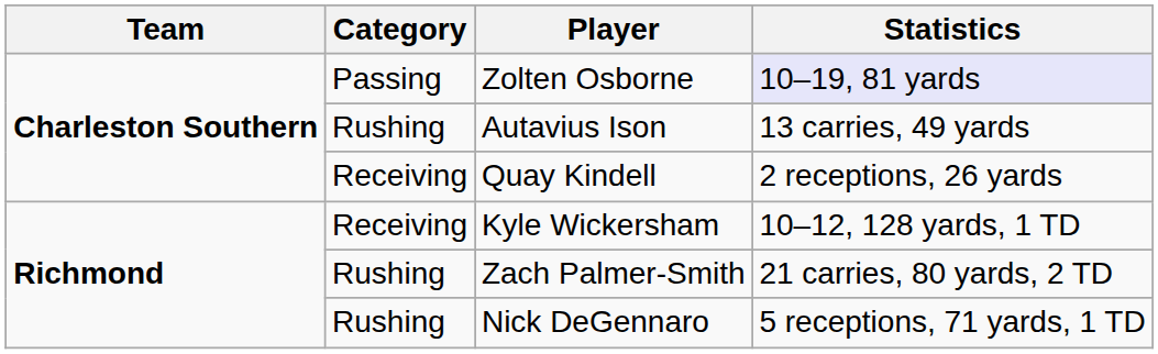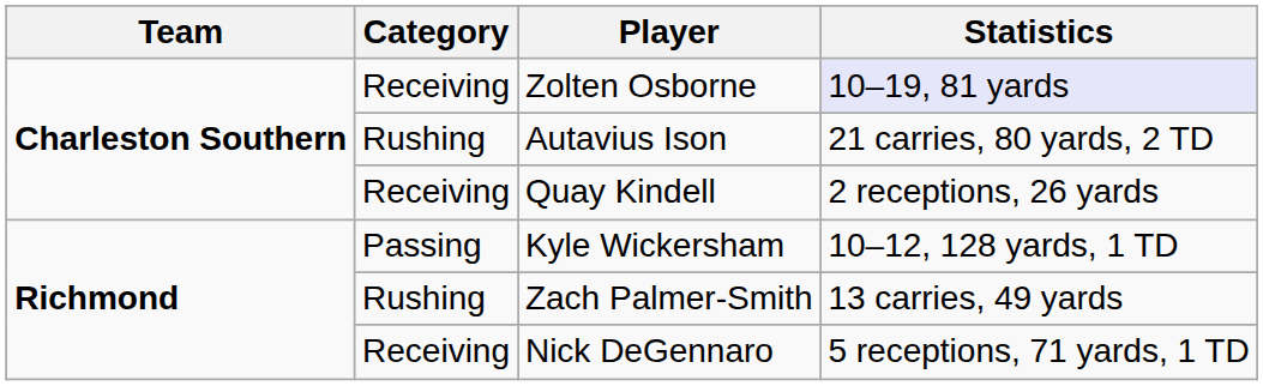Zolten Osborne | Category: Passing -> Receiving
Autavius Ison | Statistics: 13 carries, 49 yards -> 21 carries, 80 yards, 2 TD
Kyle Wickersham | Category: Receiving -> Passing
Zach Palmer-Smith | Statistics: 21 carries, 80 yards, 2 TD -> 13 carries, 49 yards
Nick DeGennaro | Category: Rushing -> Receiving
